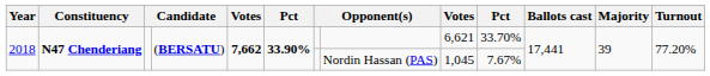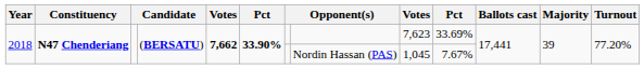row 2 | column 9: 6,621 -> 7,623
row 2 | column 10: 33.70% -> 33.69%
